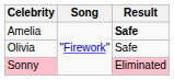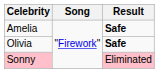Olivia | Result: normal -> bold
